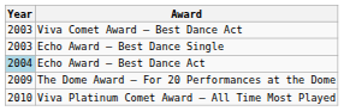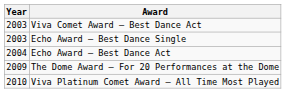Echo Award – Best Dance Act | Year: lightblue background -> no background
